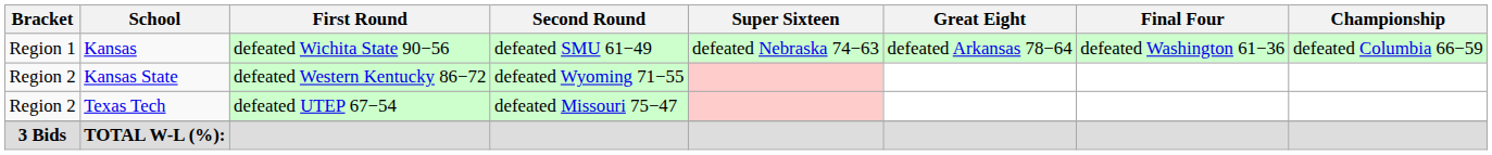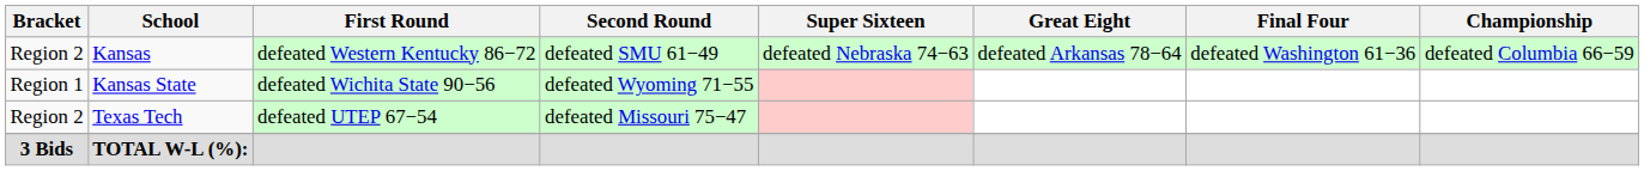Kansas | Bracket: Region 1 -> Region 2
Kansas | First Round: defeated Wichita State 90−56 -> defeated Western Kentucky 86−72
Kansas State | Bracket: Region 2 -> Region 1
Kansas State | First Round: defeated Western Kentucky 86−72 -> defeated Wichita State 90−56
